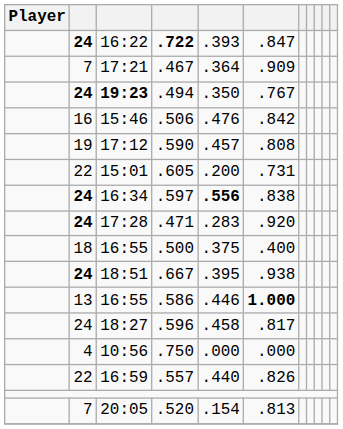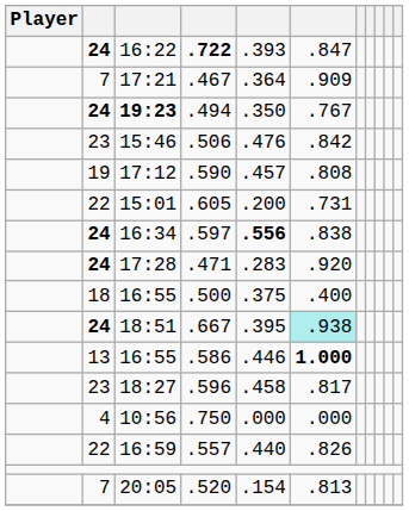.506 | column 2: 16 -> 23
.667 | column 6: no background -> paleturquoise background
.596 | column 2: 24 -> 23
